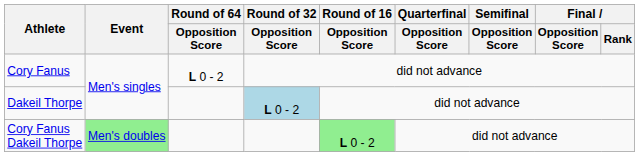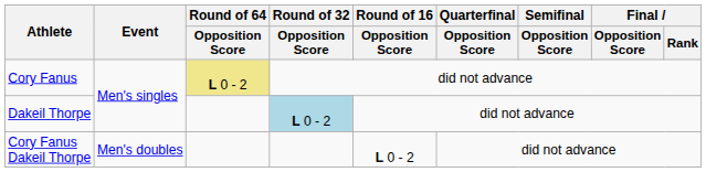Cory Fanus | Round of 64 / Opposition Score: no background -> khaki background
Cory Fanus Dakeil Thorpe | Event: lightgreen background -> no background
Cory Fanus Dakeil Thorpe | Round of 16 / Opposition Score: lightgreen background -> no background
